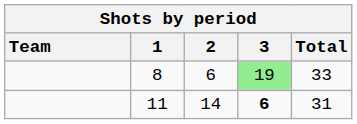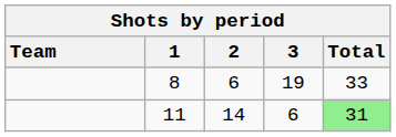8 | 3: lightgreen background -> no background
11 | 3: bold -> normal
11 | Total: no background -> lightgreen background
